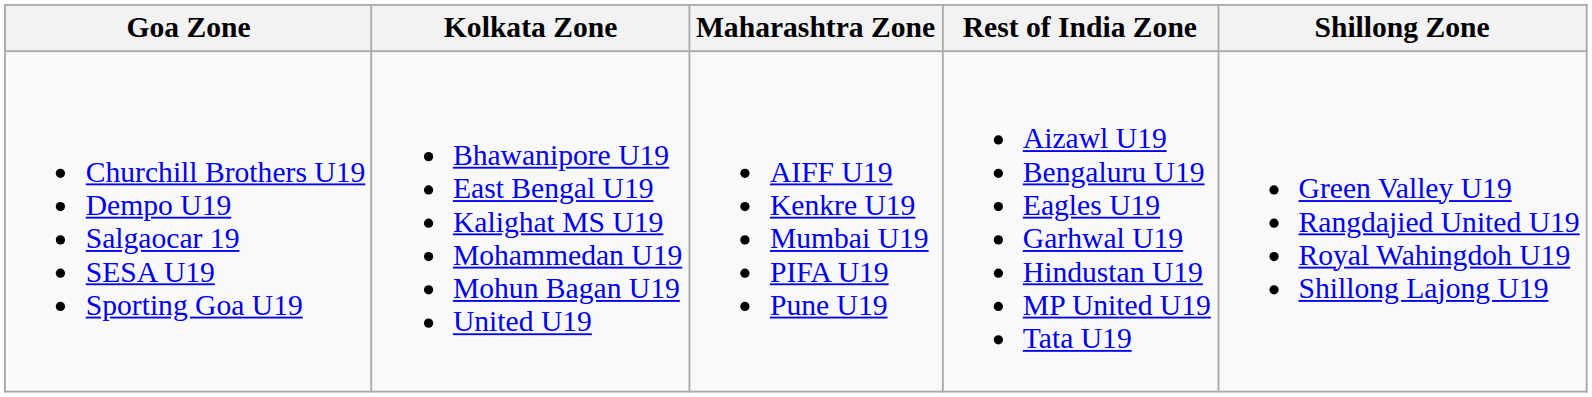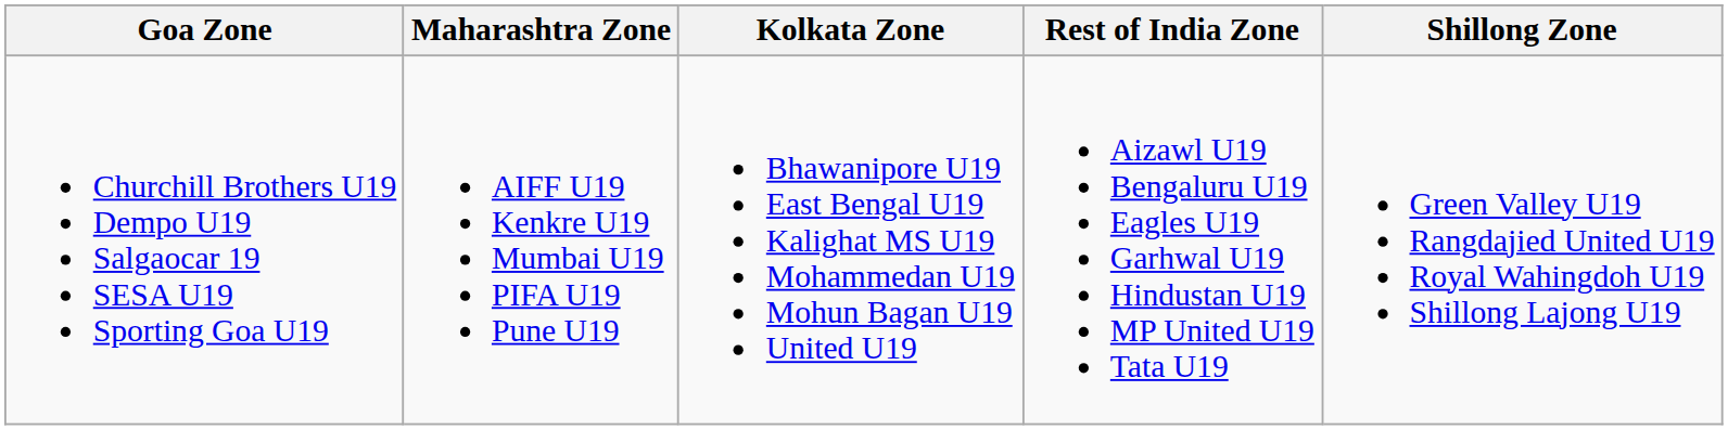columns swapped: Kolkata Zone <-> Maharashtra Zone
